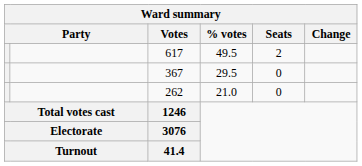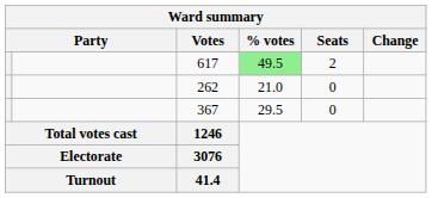617 | % votes: no background -> lightgreen background
rows swapped: 367 <-> 262
